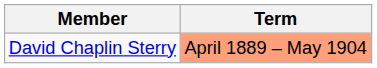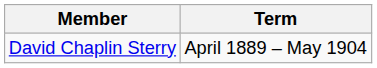David Chaplin Sterry | Term: lightsalmon background -> no background
